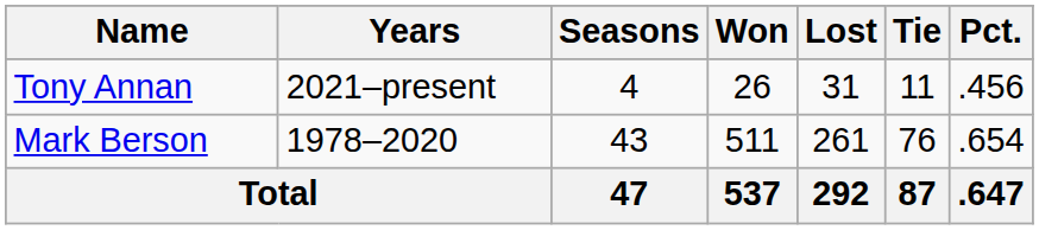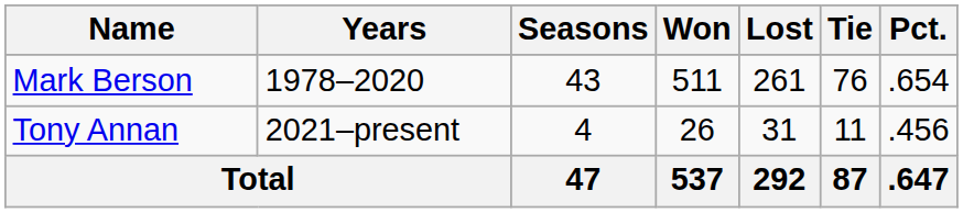rows swapped: Mark Berson <-> Tony Annan
